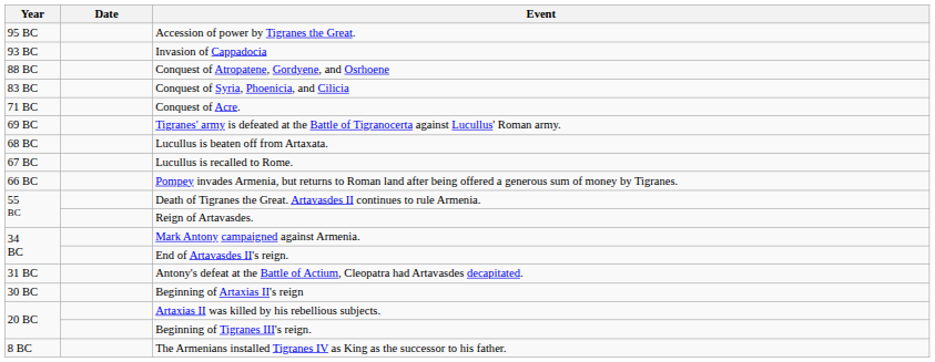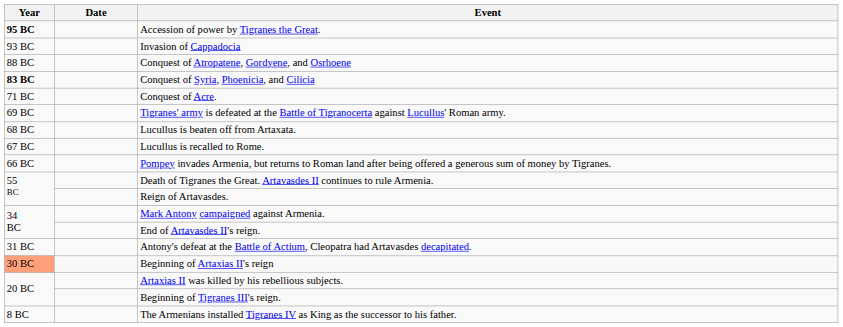Accession of power by Tigranes the Great. | Year: normal -> bold
Conquest of Syria, Phoenicia, and Cilicia | Year: normal -> bold
Beginning of Artaxias II's reign | Year: no background -> lightsalmon background
